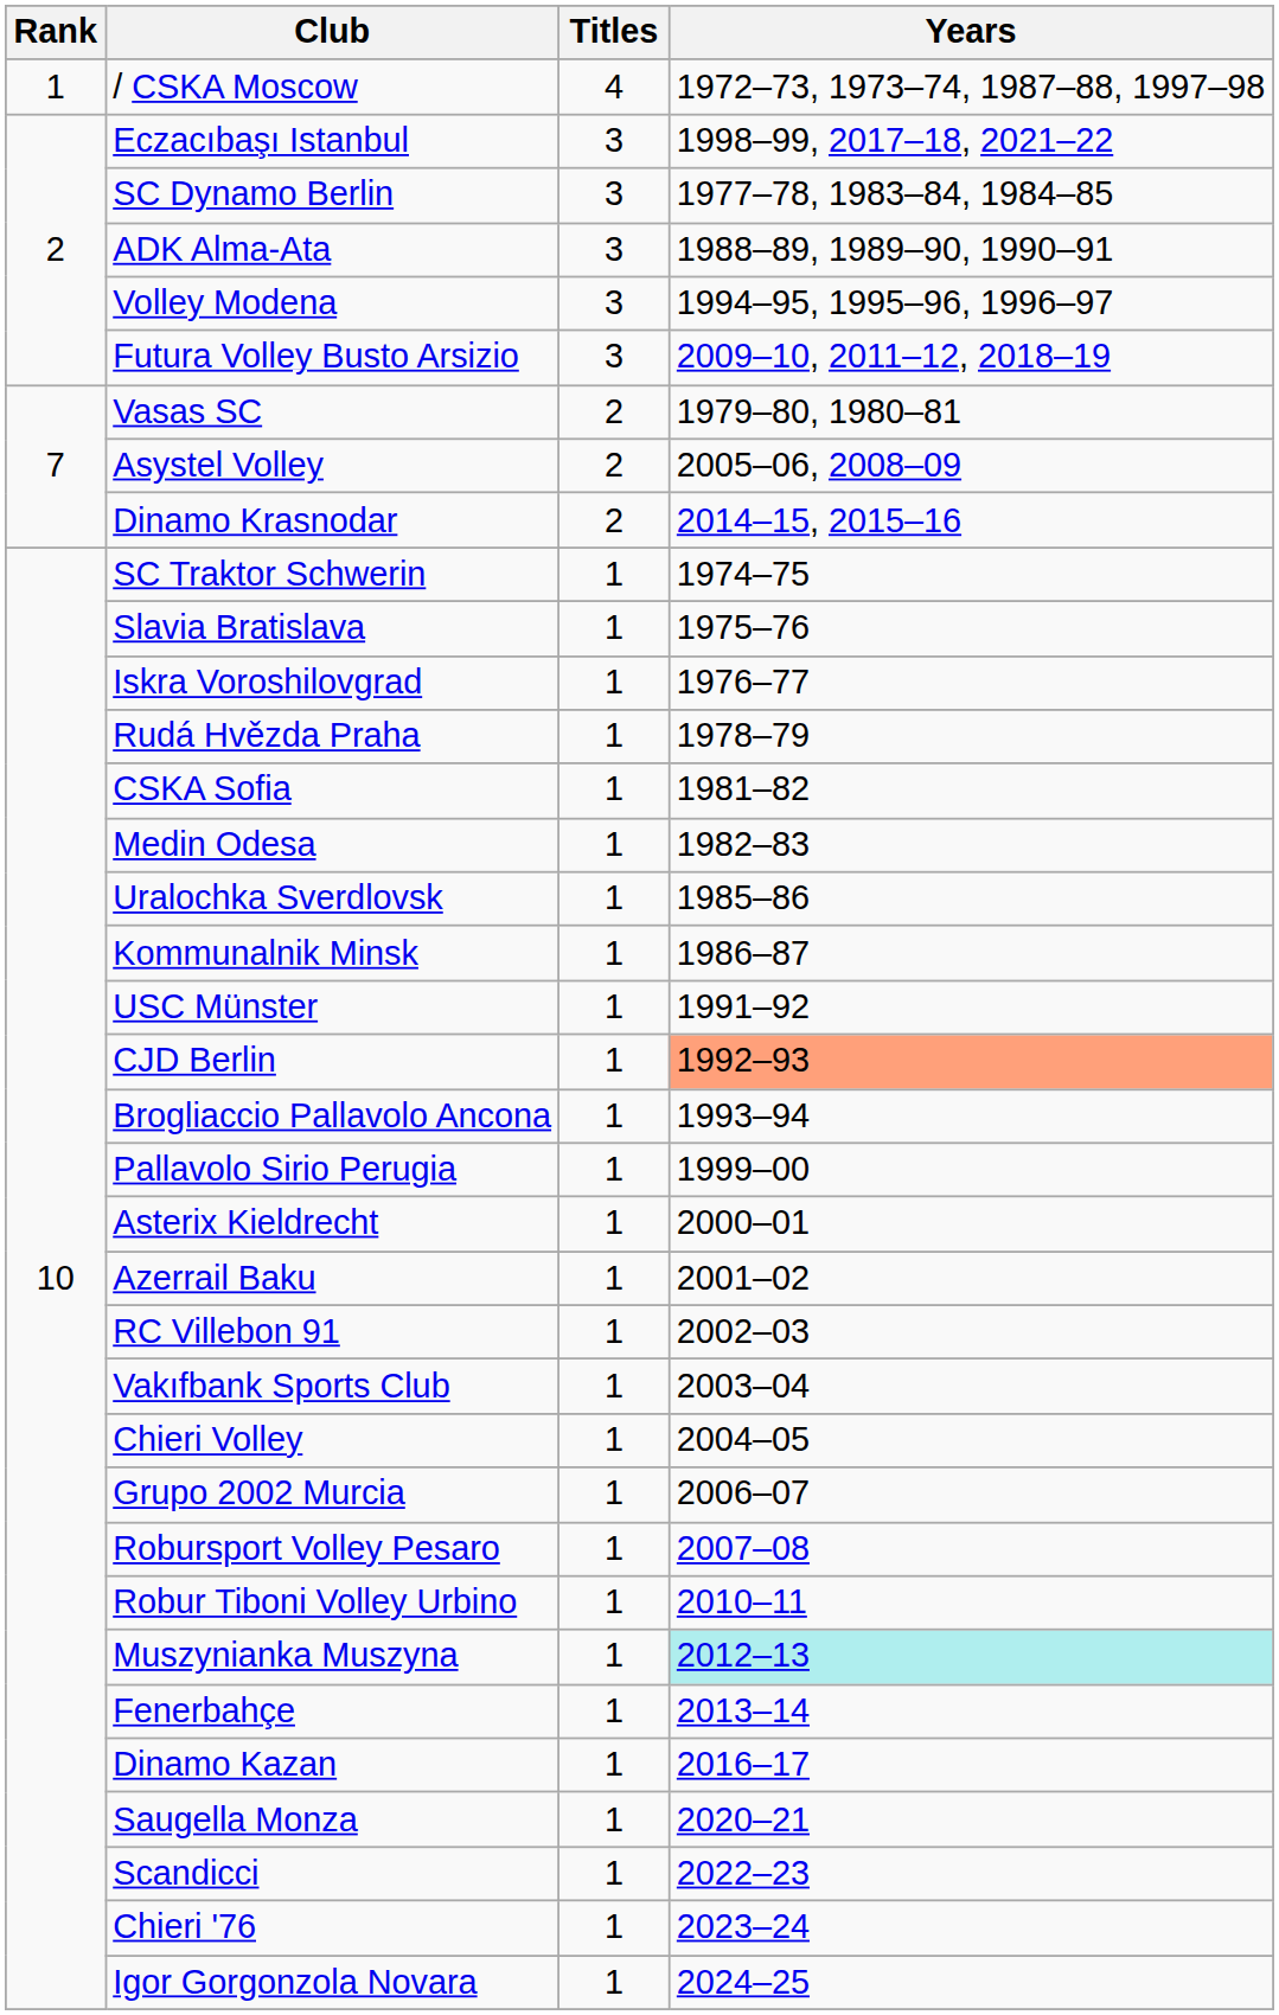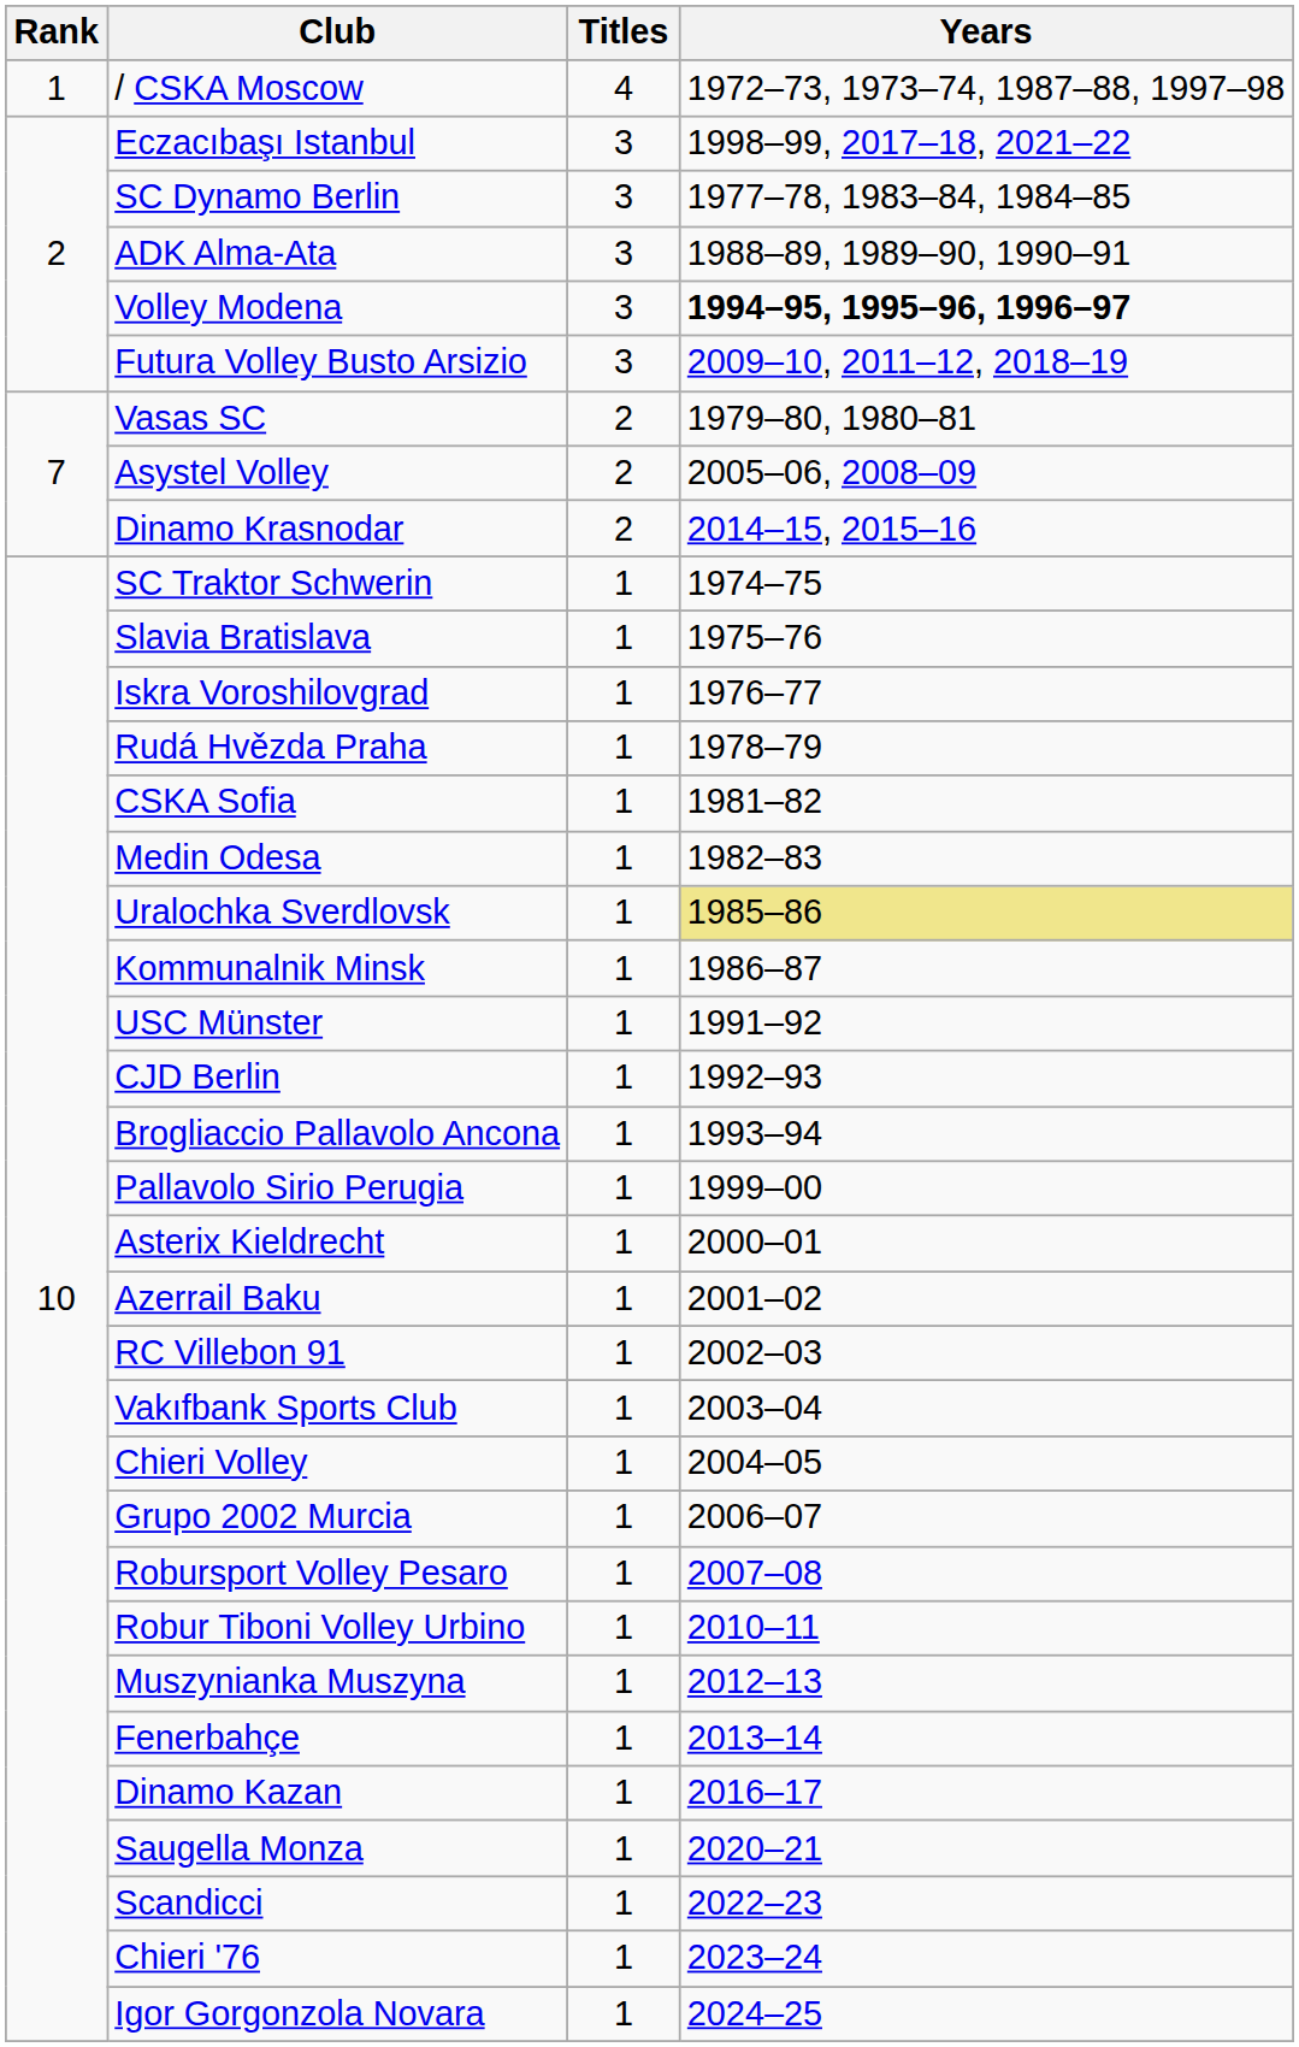Volley Modena | Years: normal -> bold
Uralochka Sverdlovsk | Years: no background -> khaki background
CJD Berlin | Years: lightsalmon background -> no background
Muszynianka Muszyna | Years: paleturquoise background -> no background
